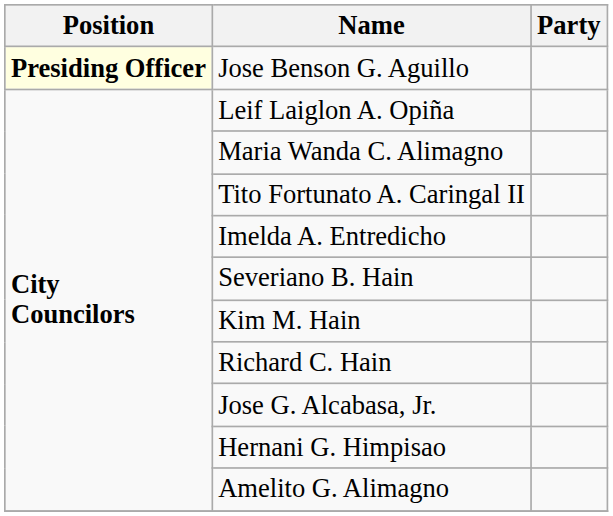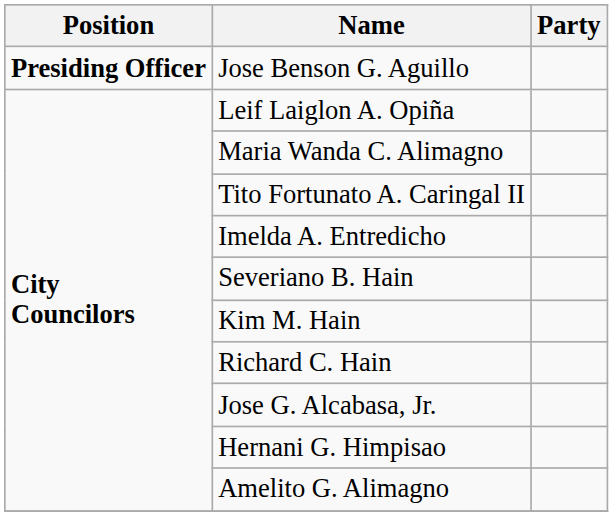Jose Benson G. Aguillo | Position: lightyellow background -> no background
